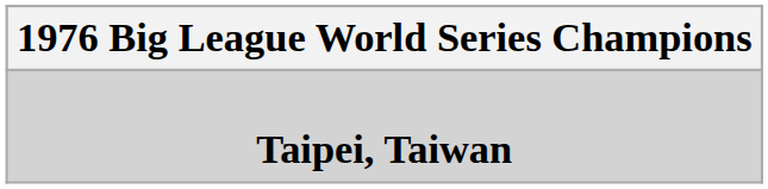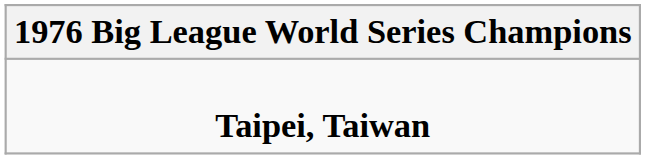row 2 | column 1: lightgrey background -> no background
